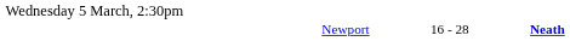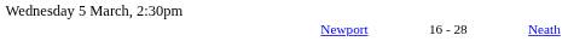Newport | column 3: bold -> normal
